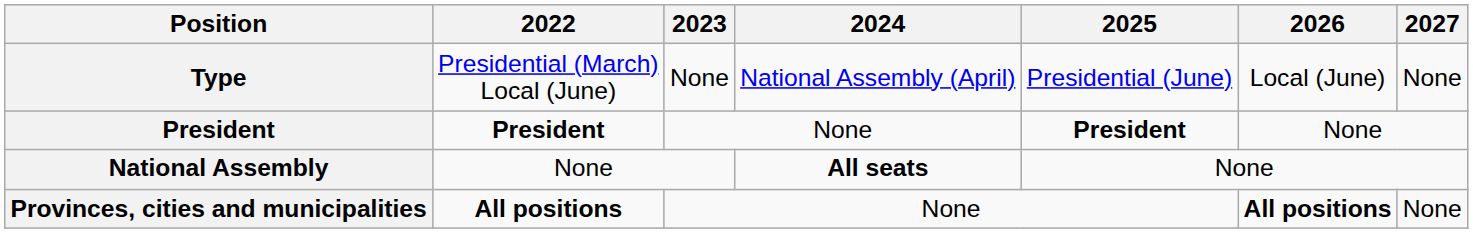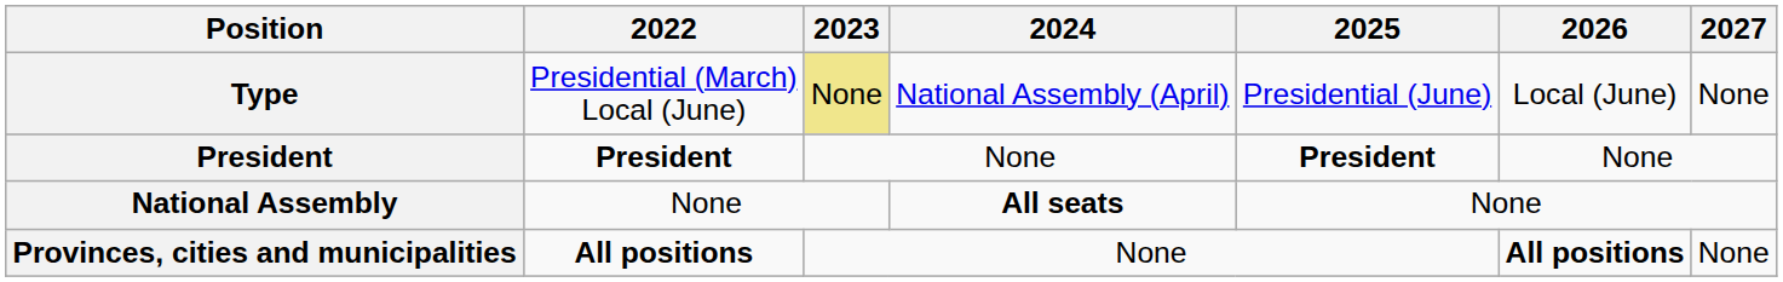Type | 2023: no background -> khaki background
